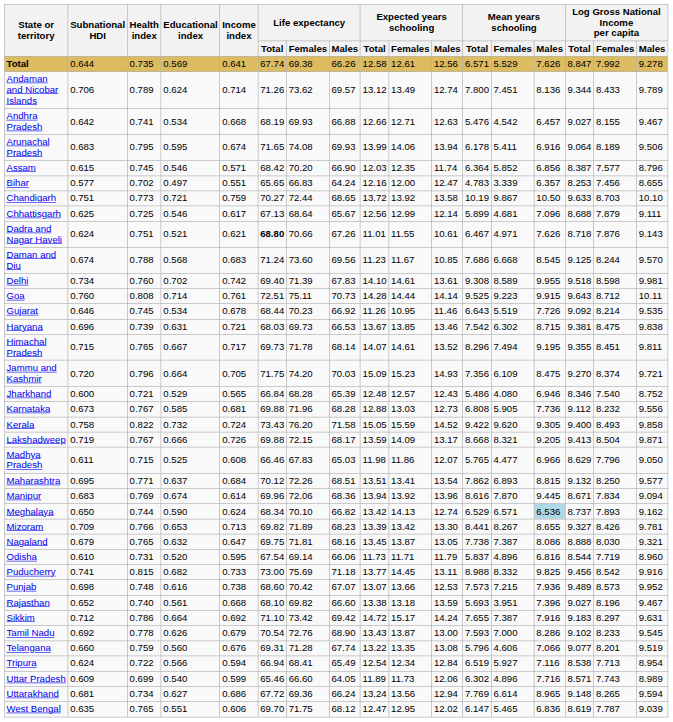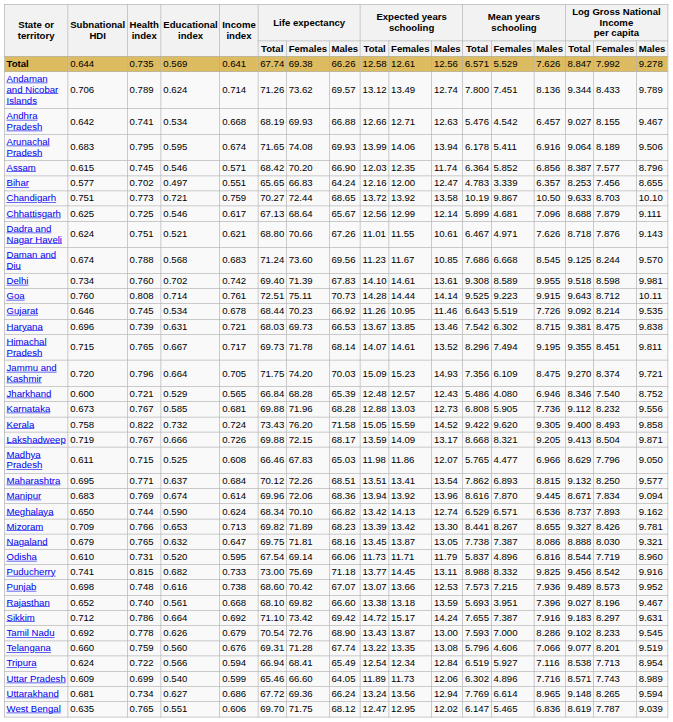Dadra and Nagar Haveli | Life expectancy / Total: bold -> normal
Meghalaya | Mean years schooling / Males: lightblue background -> no background
